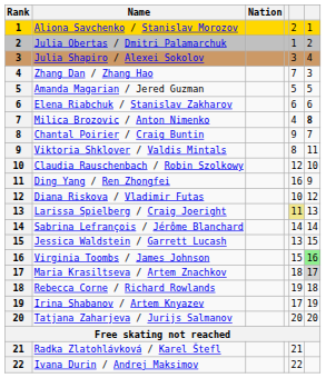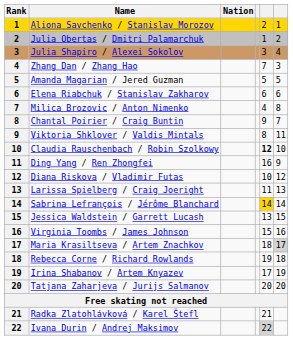Milica Brozovic / Anton Nimenko | column 6: bold -> normal
Claudia Rauschenbach / Robin Szolkowy | column 5: normal -> bold
Larissa Spielberg / Craig Joeright | column 5: khaki background -> no background
Sabrina Lefrançois / Jérôme Blanchard | column 5: no background -> gold background
Virginia Toombs / James Johnson | column 6: lightgreen background -> no background
Ivana Durin / Andrej Maksimov | column 5: no background -> lightgrey background
